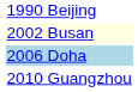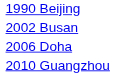2002 Busan | column 1: lightyellow background -> no background
2006 Doha | column 1: lightblue background -> no background
